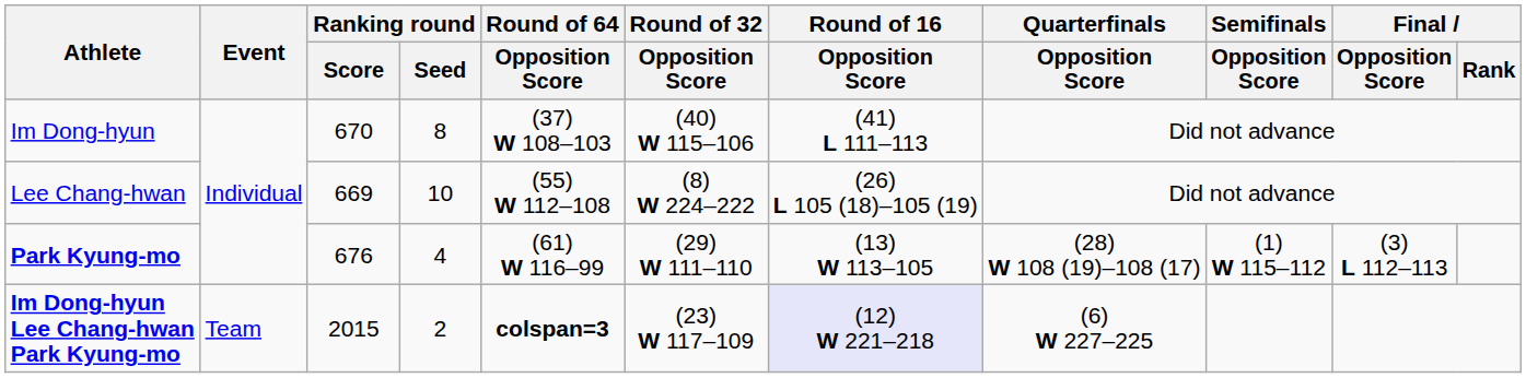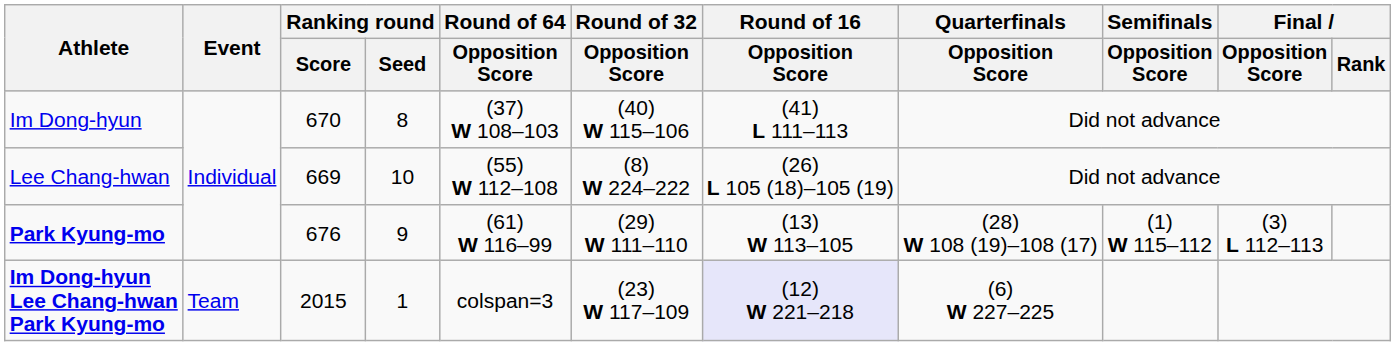Park Kyung-mo | Ranking round / Seed: 4 -> 9
Im Dong-hyun Lee Chang-hwan Park Kyung-mo | Ranking round / Seed: 2 -> 1
Im Dong-hyun Lee Chang-hwan Park Kyung-mo | Round of 64 / Opposition Score: bold -> normal
